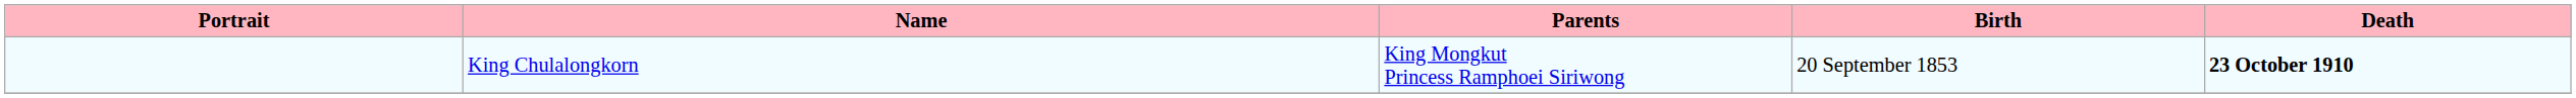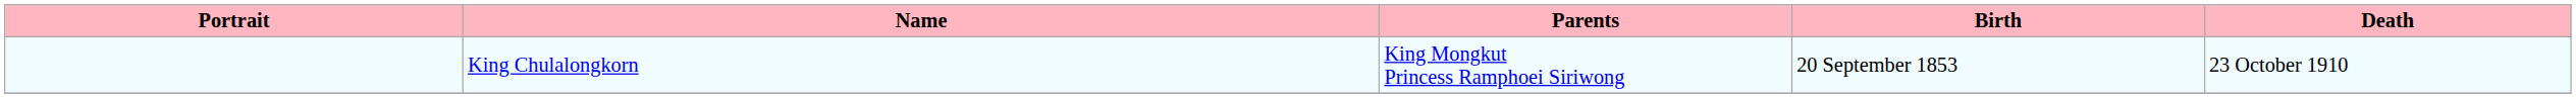King Chulalongkorn | Death: bold -> normal
